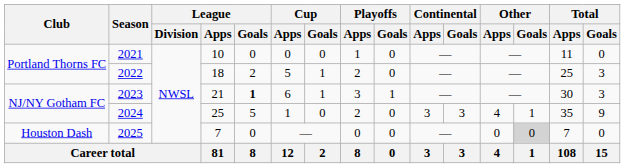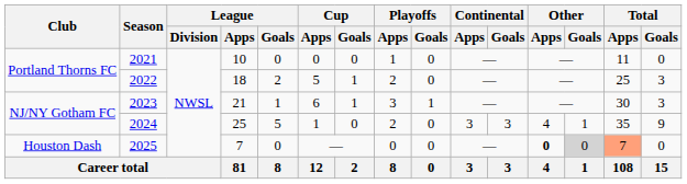2023 | League / Goals: bold -> normal
2025 | Other / Apps: normal -> bold
2025 | Total / Apps: no background -> lightsalmon background
